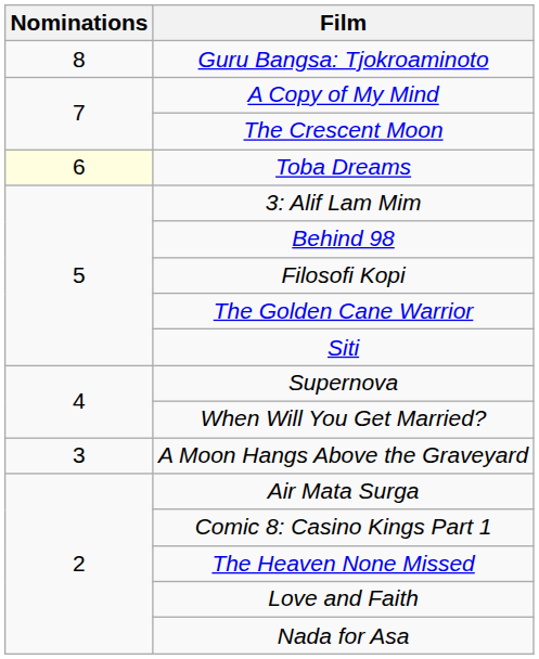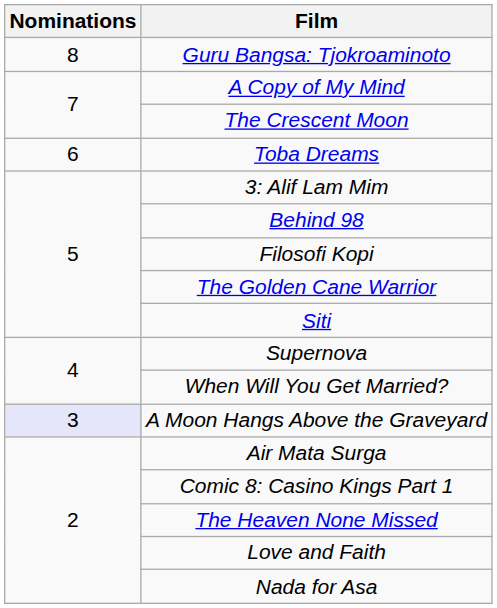Toba Dreams | Nominations: lightyellow background -> no background
A Moon Hangs Above the Graveyard | Nominations: no background -> lavender background
